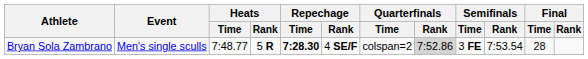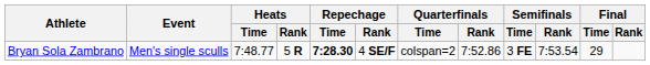Bryan Sola Zambrano | Quarterfinals / Rank: lightgrey background -> no background
Bryan Sola Zambrano | Final / Time: 28 -> 29
